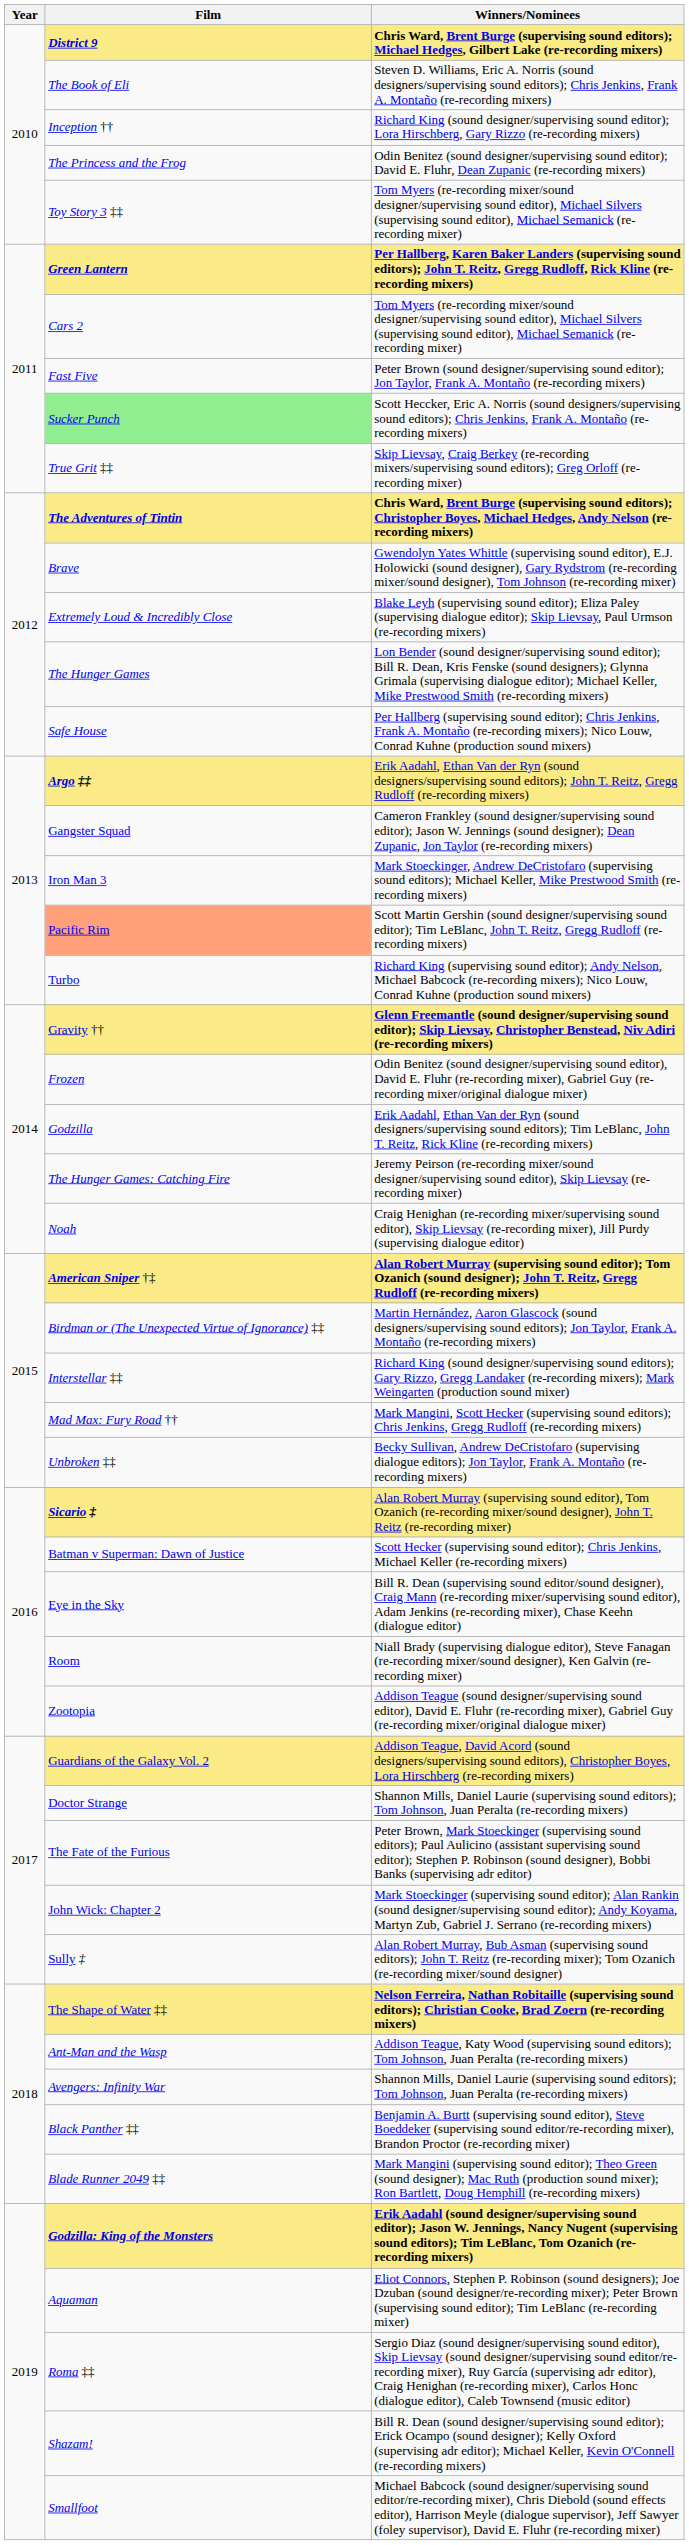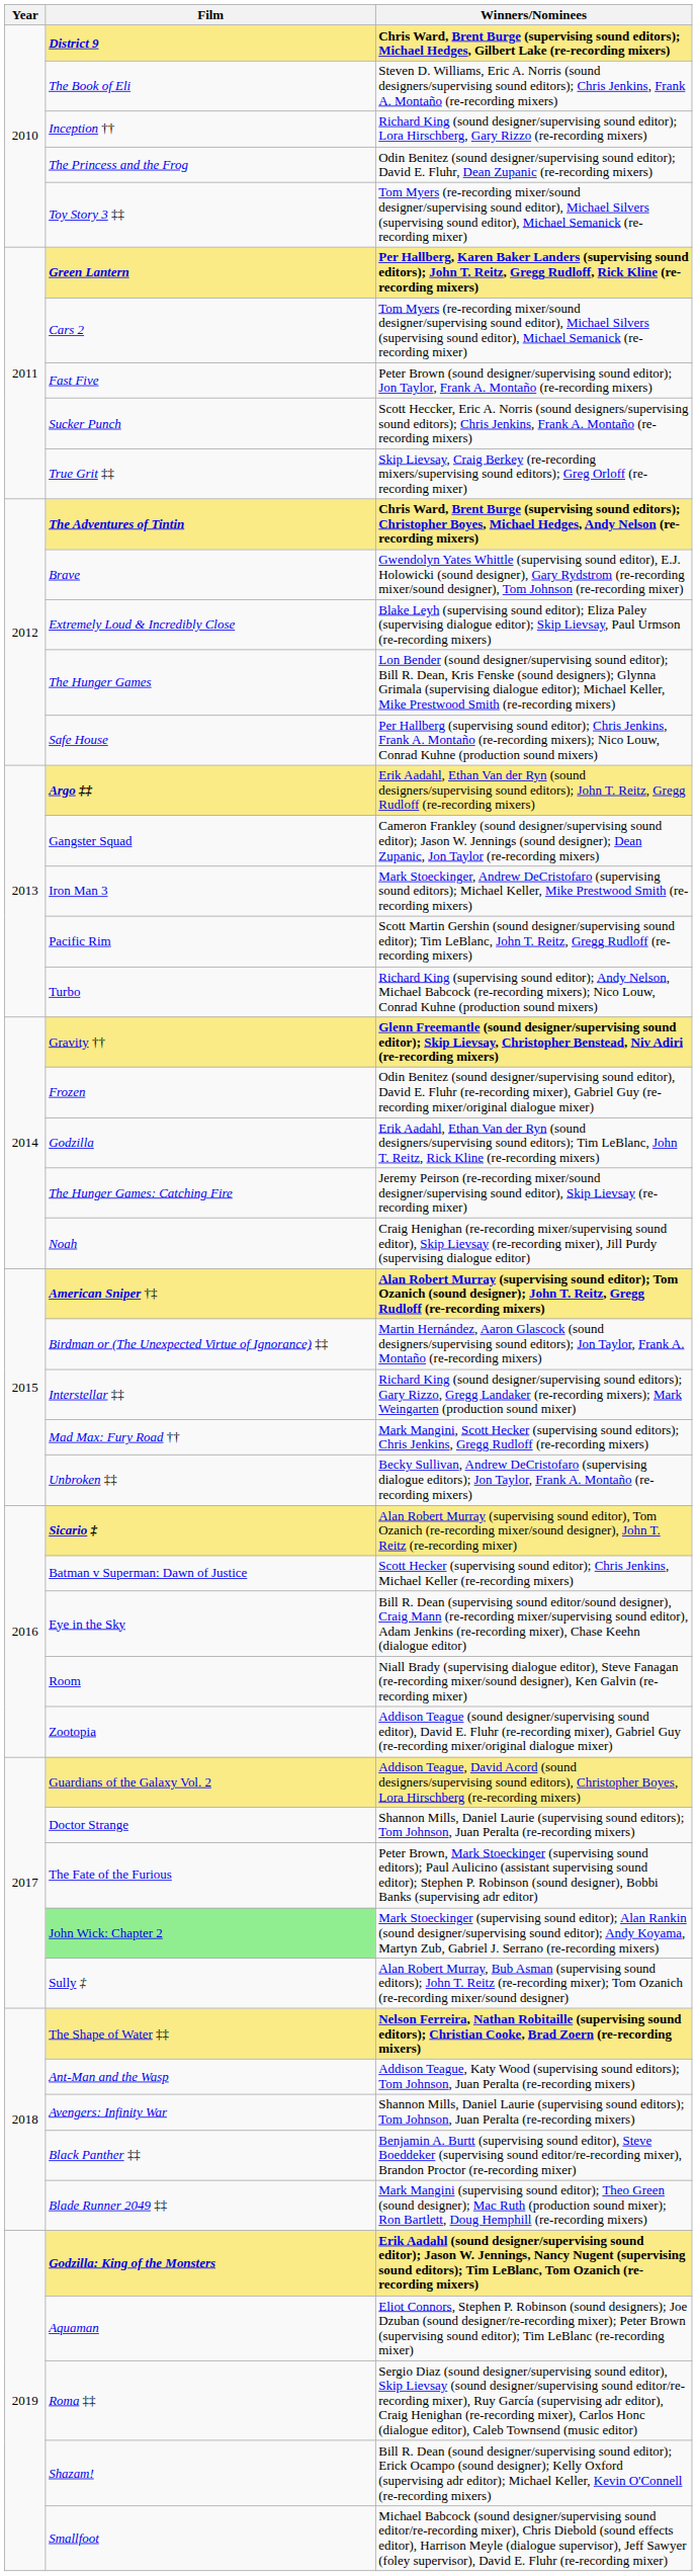Sucker Punch | Film: lightgreen background -> no background
Pacific Rim | Film: lightsalmon background -> no background
John Wick: Chapter 2 | Film: no background -> lightgreen background
